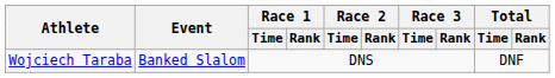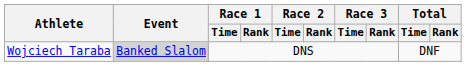Wojciech Taraba | Event: no background -> lightgrey background
